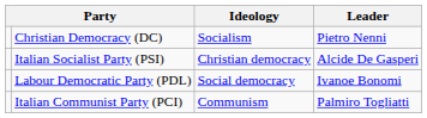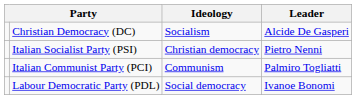Christian Democracy (DC) | Leader: Pietro Nenni -> Alcide De Gasperi
Italian Socialist Party (PSI) | Leader: Alcide De Gasperi -> Pietro Nenni
rows swapped: Italian Communist Party (PCI) <-> Labour Democratic Party (PDL)
